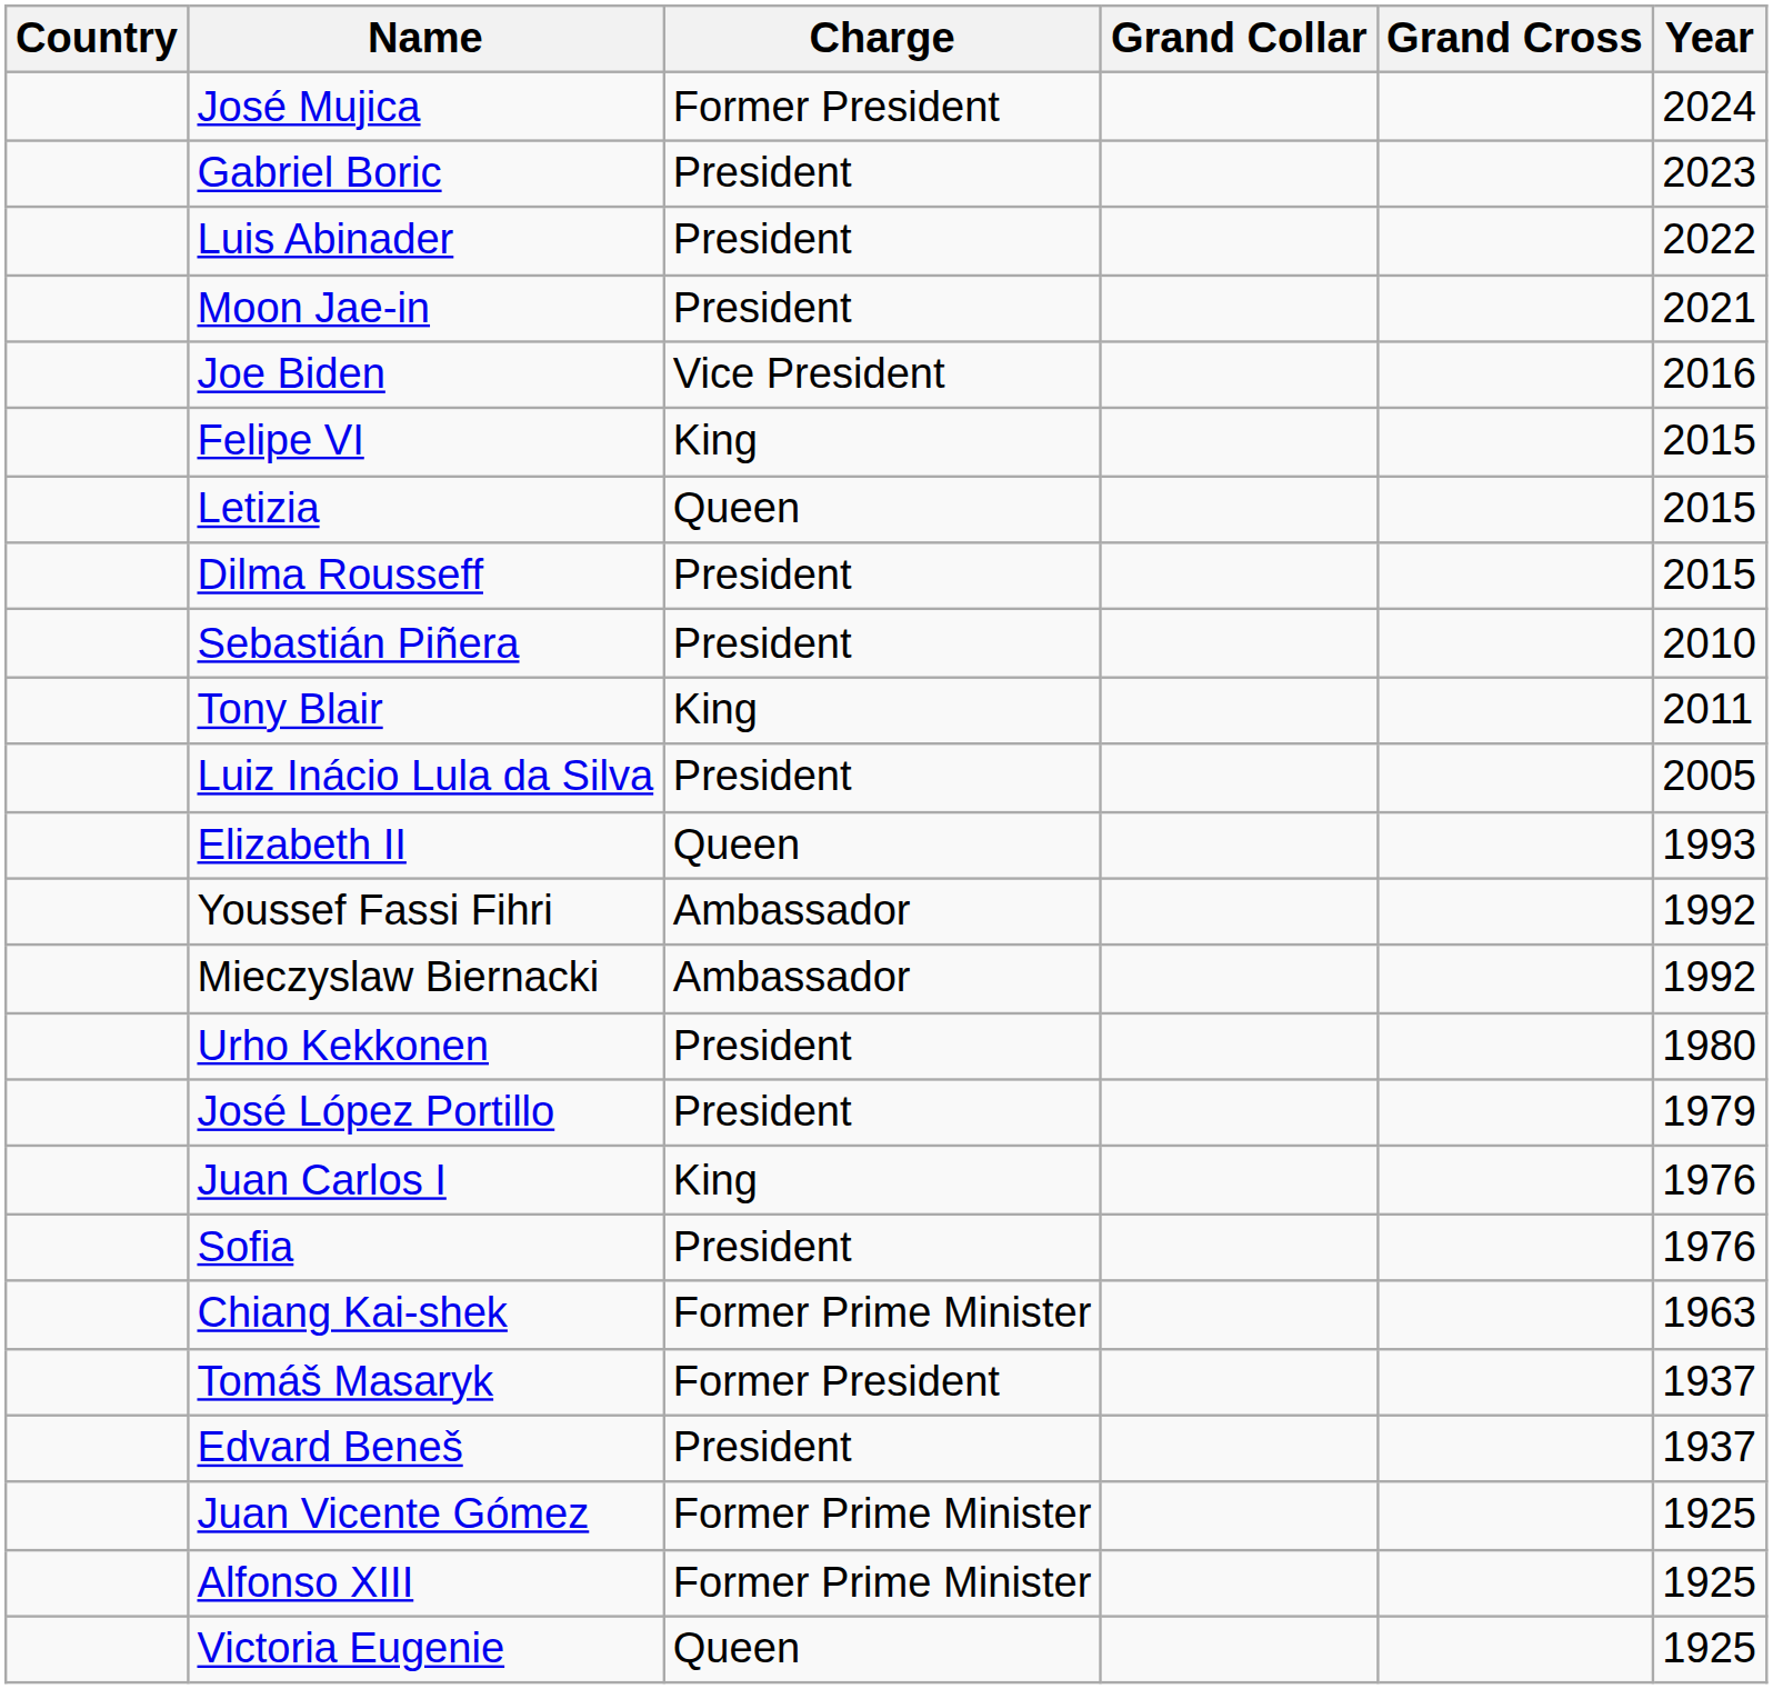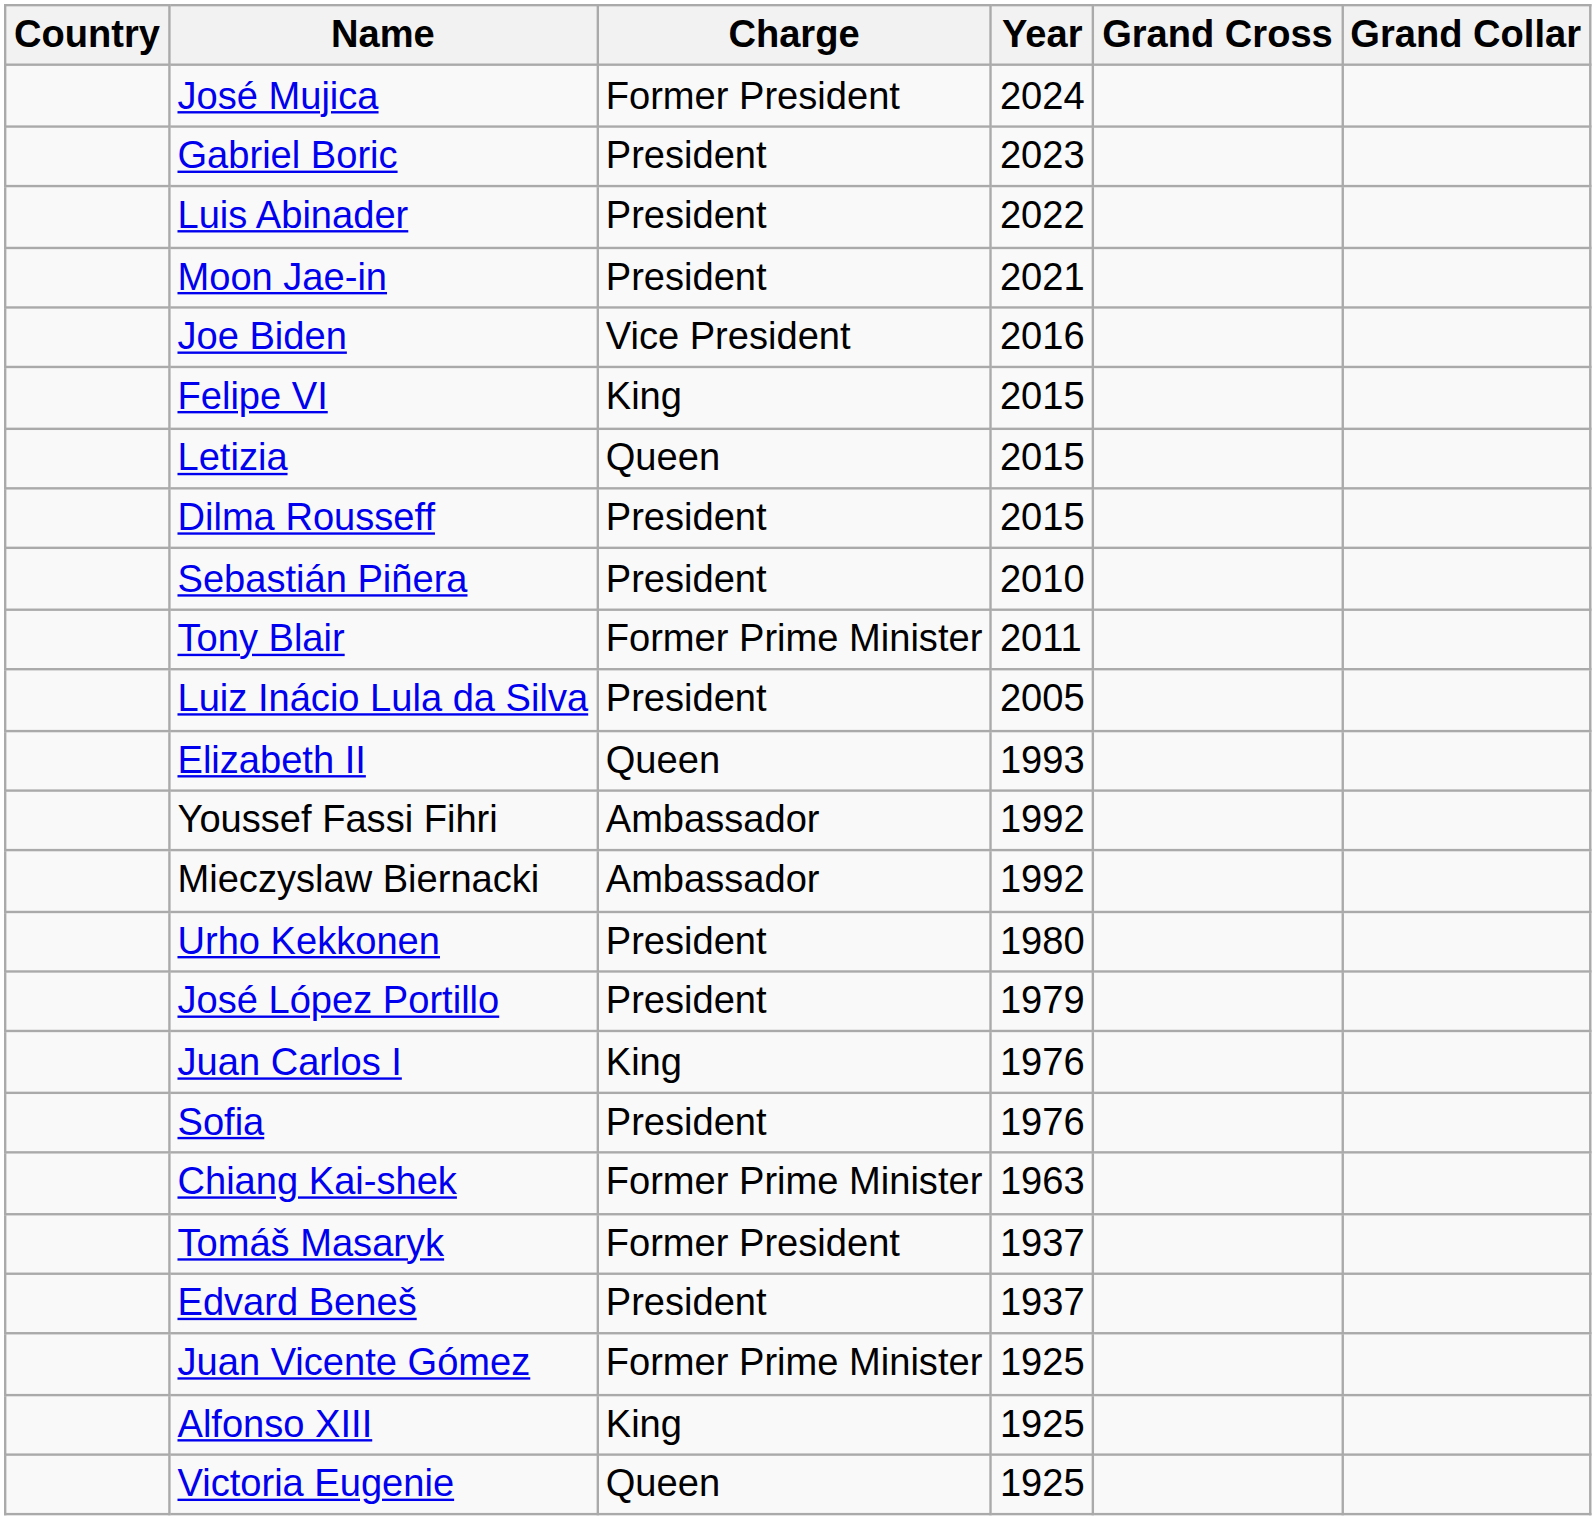columns swapped: Grand Collar <-> Year
Tony Blair | Charge: King -> Former Prime Minister
Alfonso XIII | Charge: Former Prime Minister -> King
